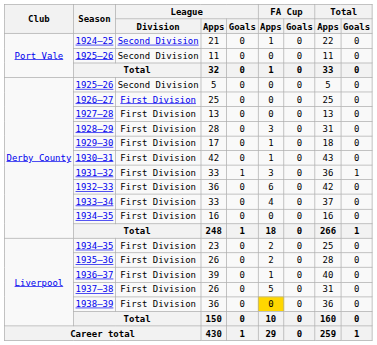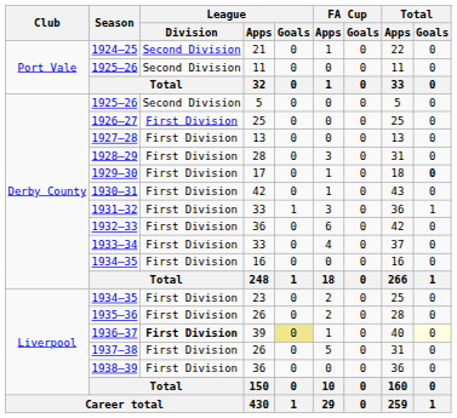1929–30 | Total / Goals: normal -> bold
1936–37 | League / Division: normal -> bold
1936–37 | League / Goals: no background -> khaki background
1936–37 | Total / Goals: no background -> lightyellow background
1938–39 | FA Cup / Apps: gold background -> no background
